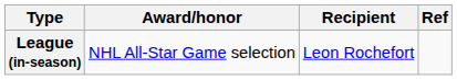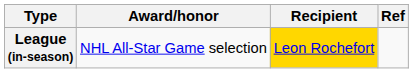row 2 | Recipient: no background -> gold background
